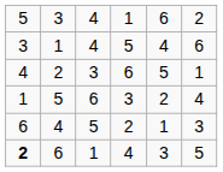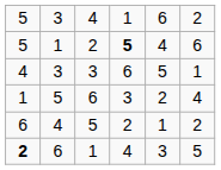row 2 | column 1: 3 -> 5
row 2 | column 3: 4 -> 2
row 2 | column 4: normal -> bold
row 3 | column 2: 2 -> 3
row 5 | column 6: 3 -> 2
